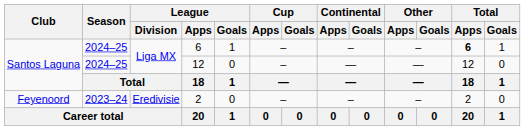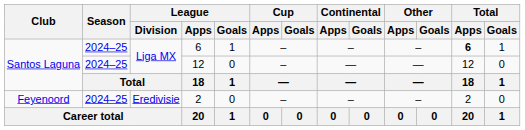row 6 | Season: 2023–24 -> 2024–25
